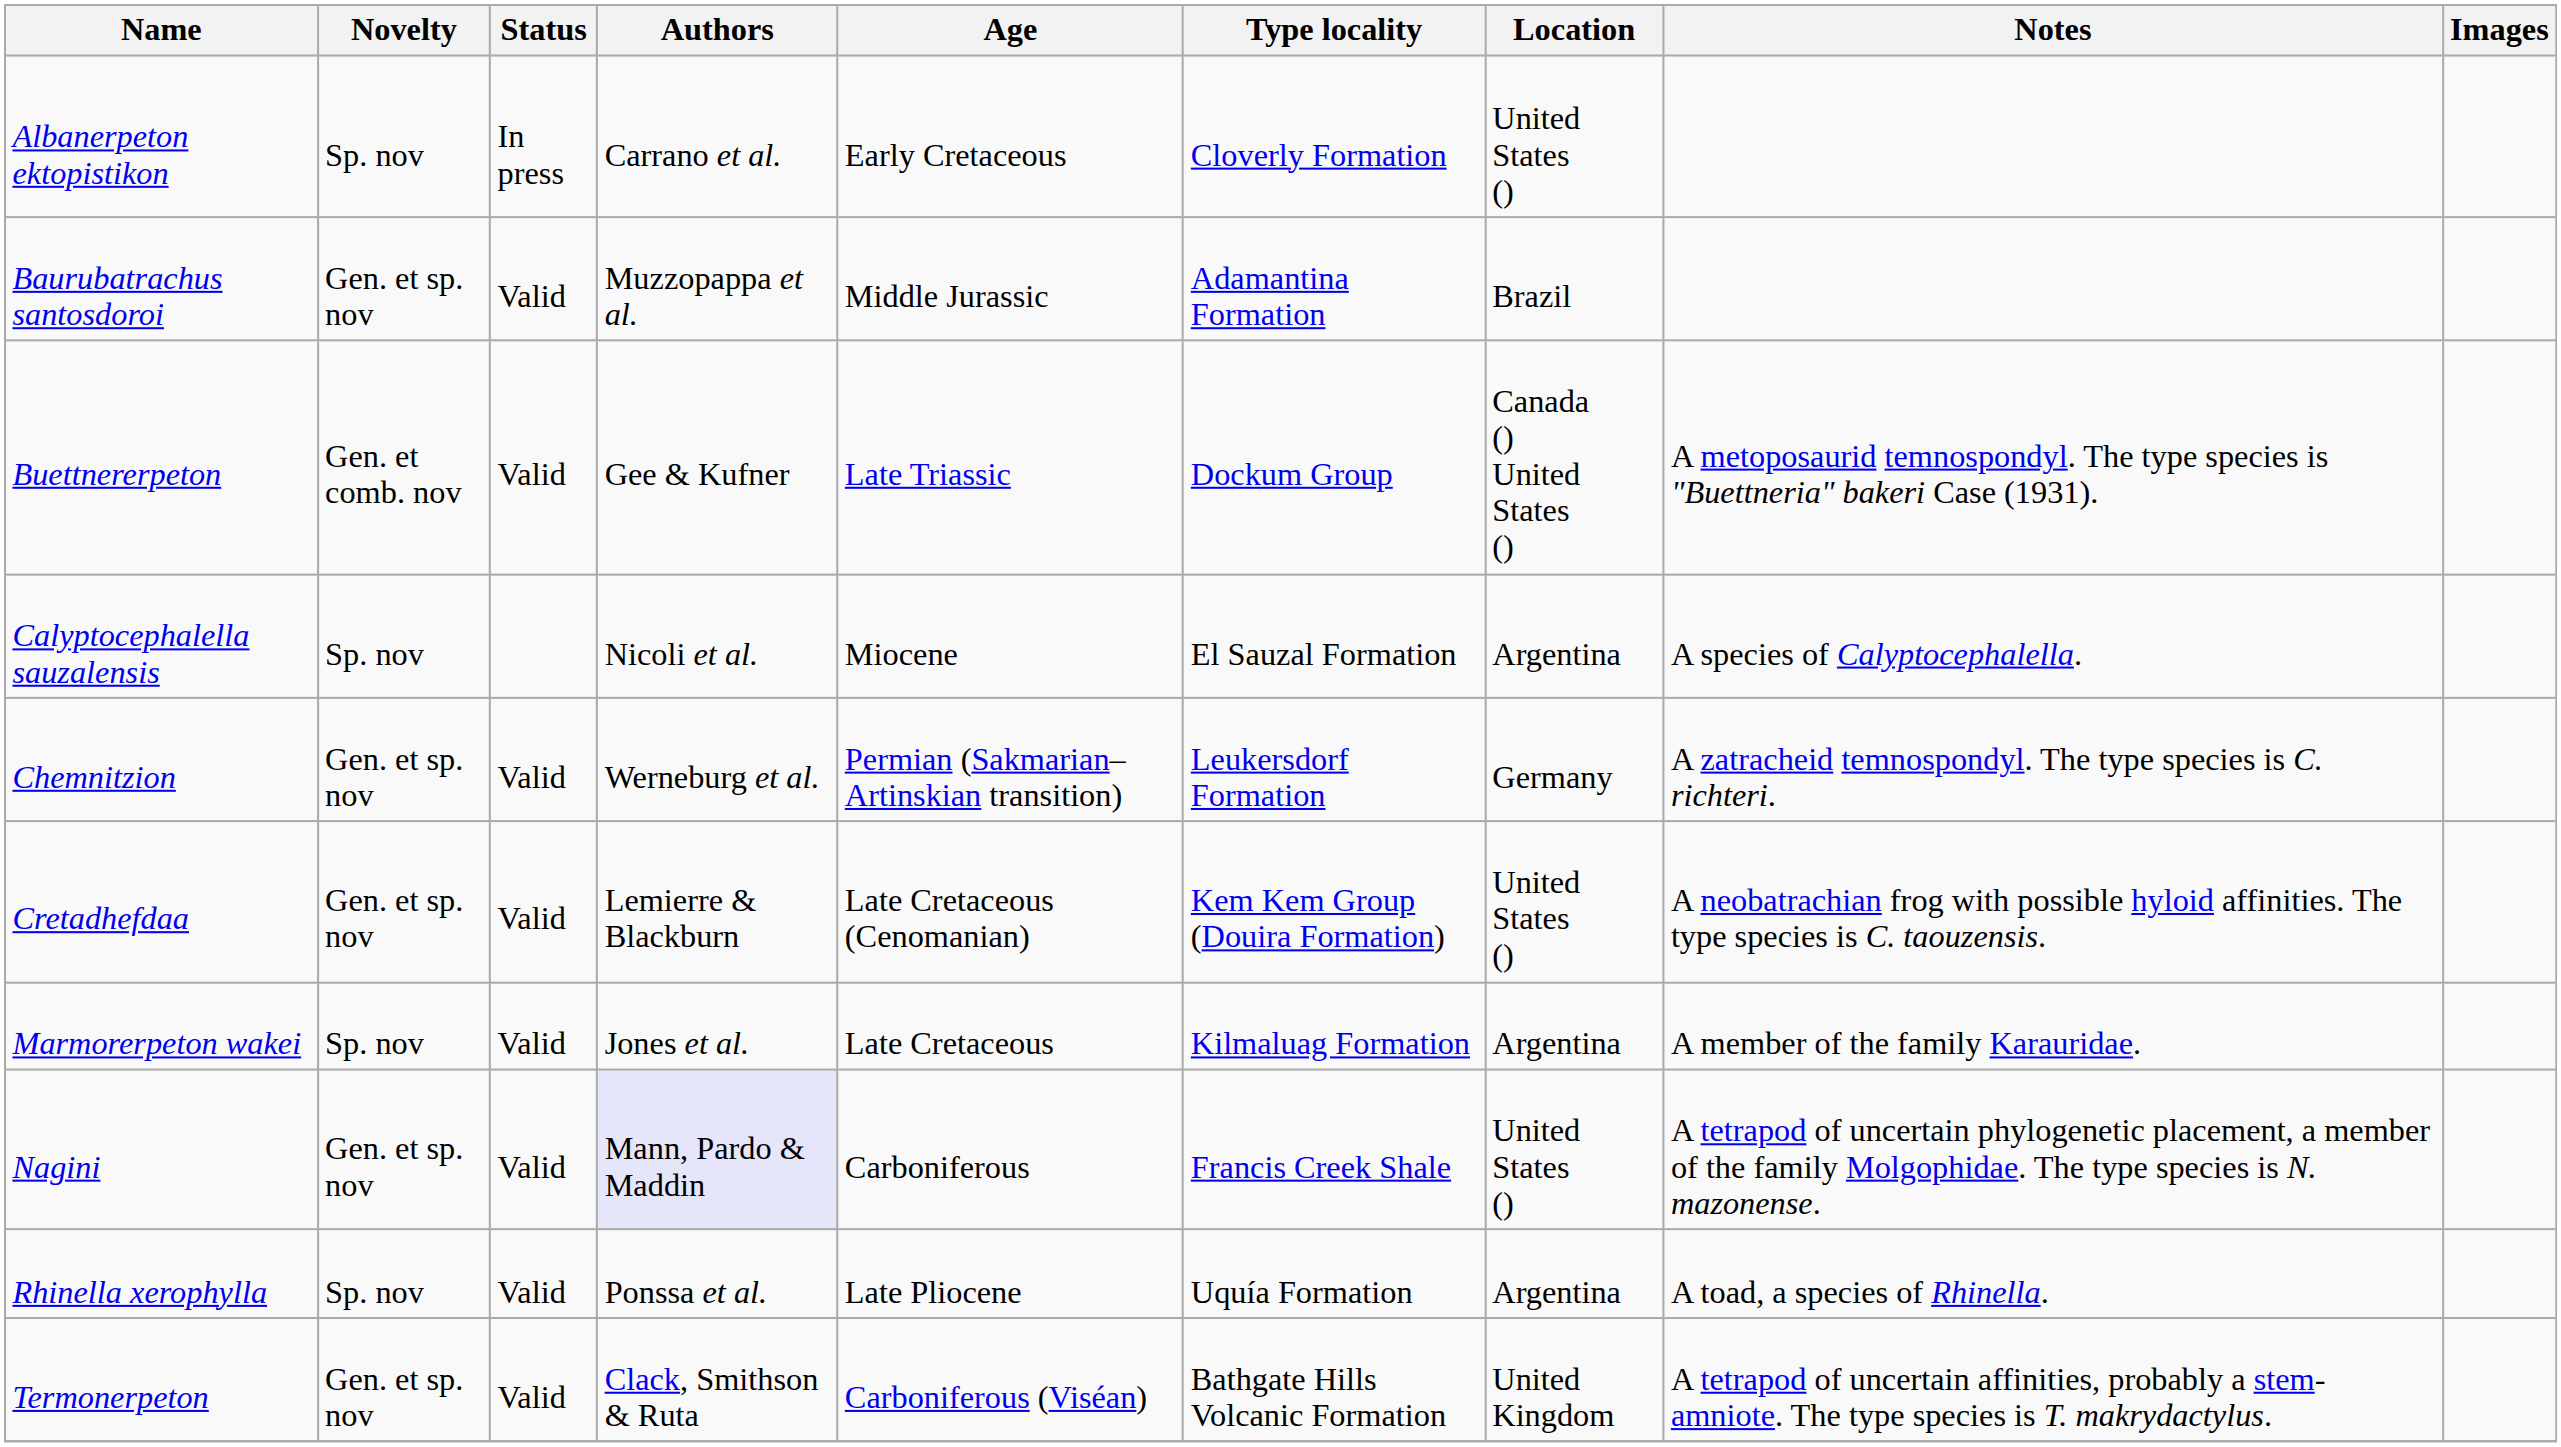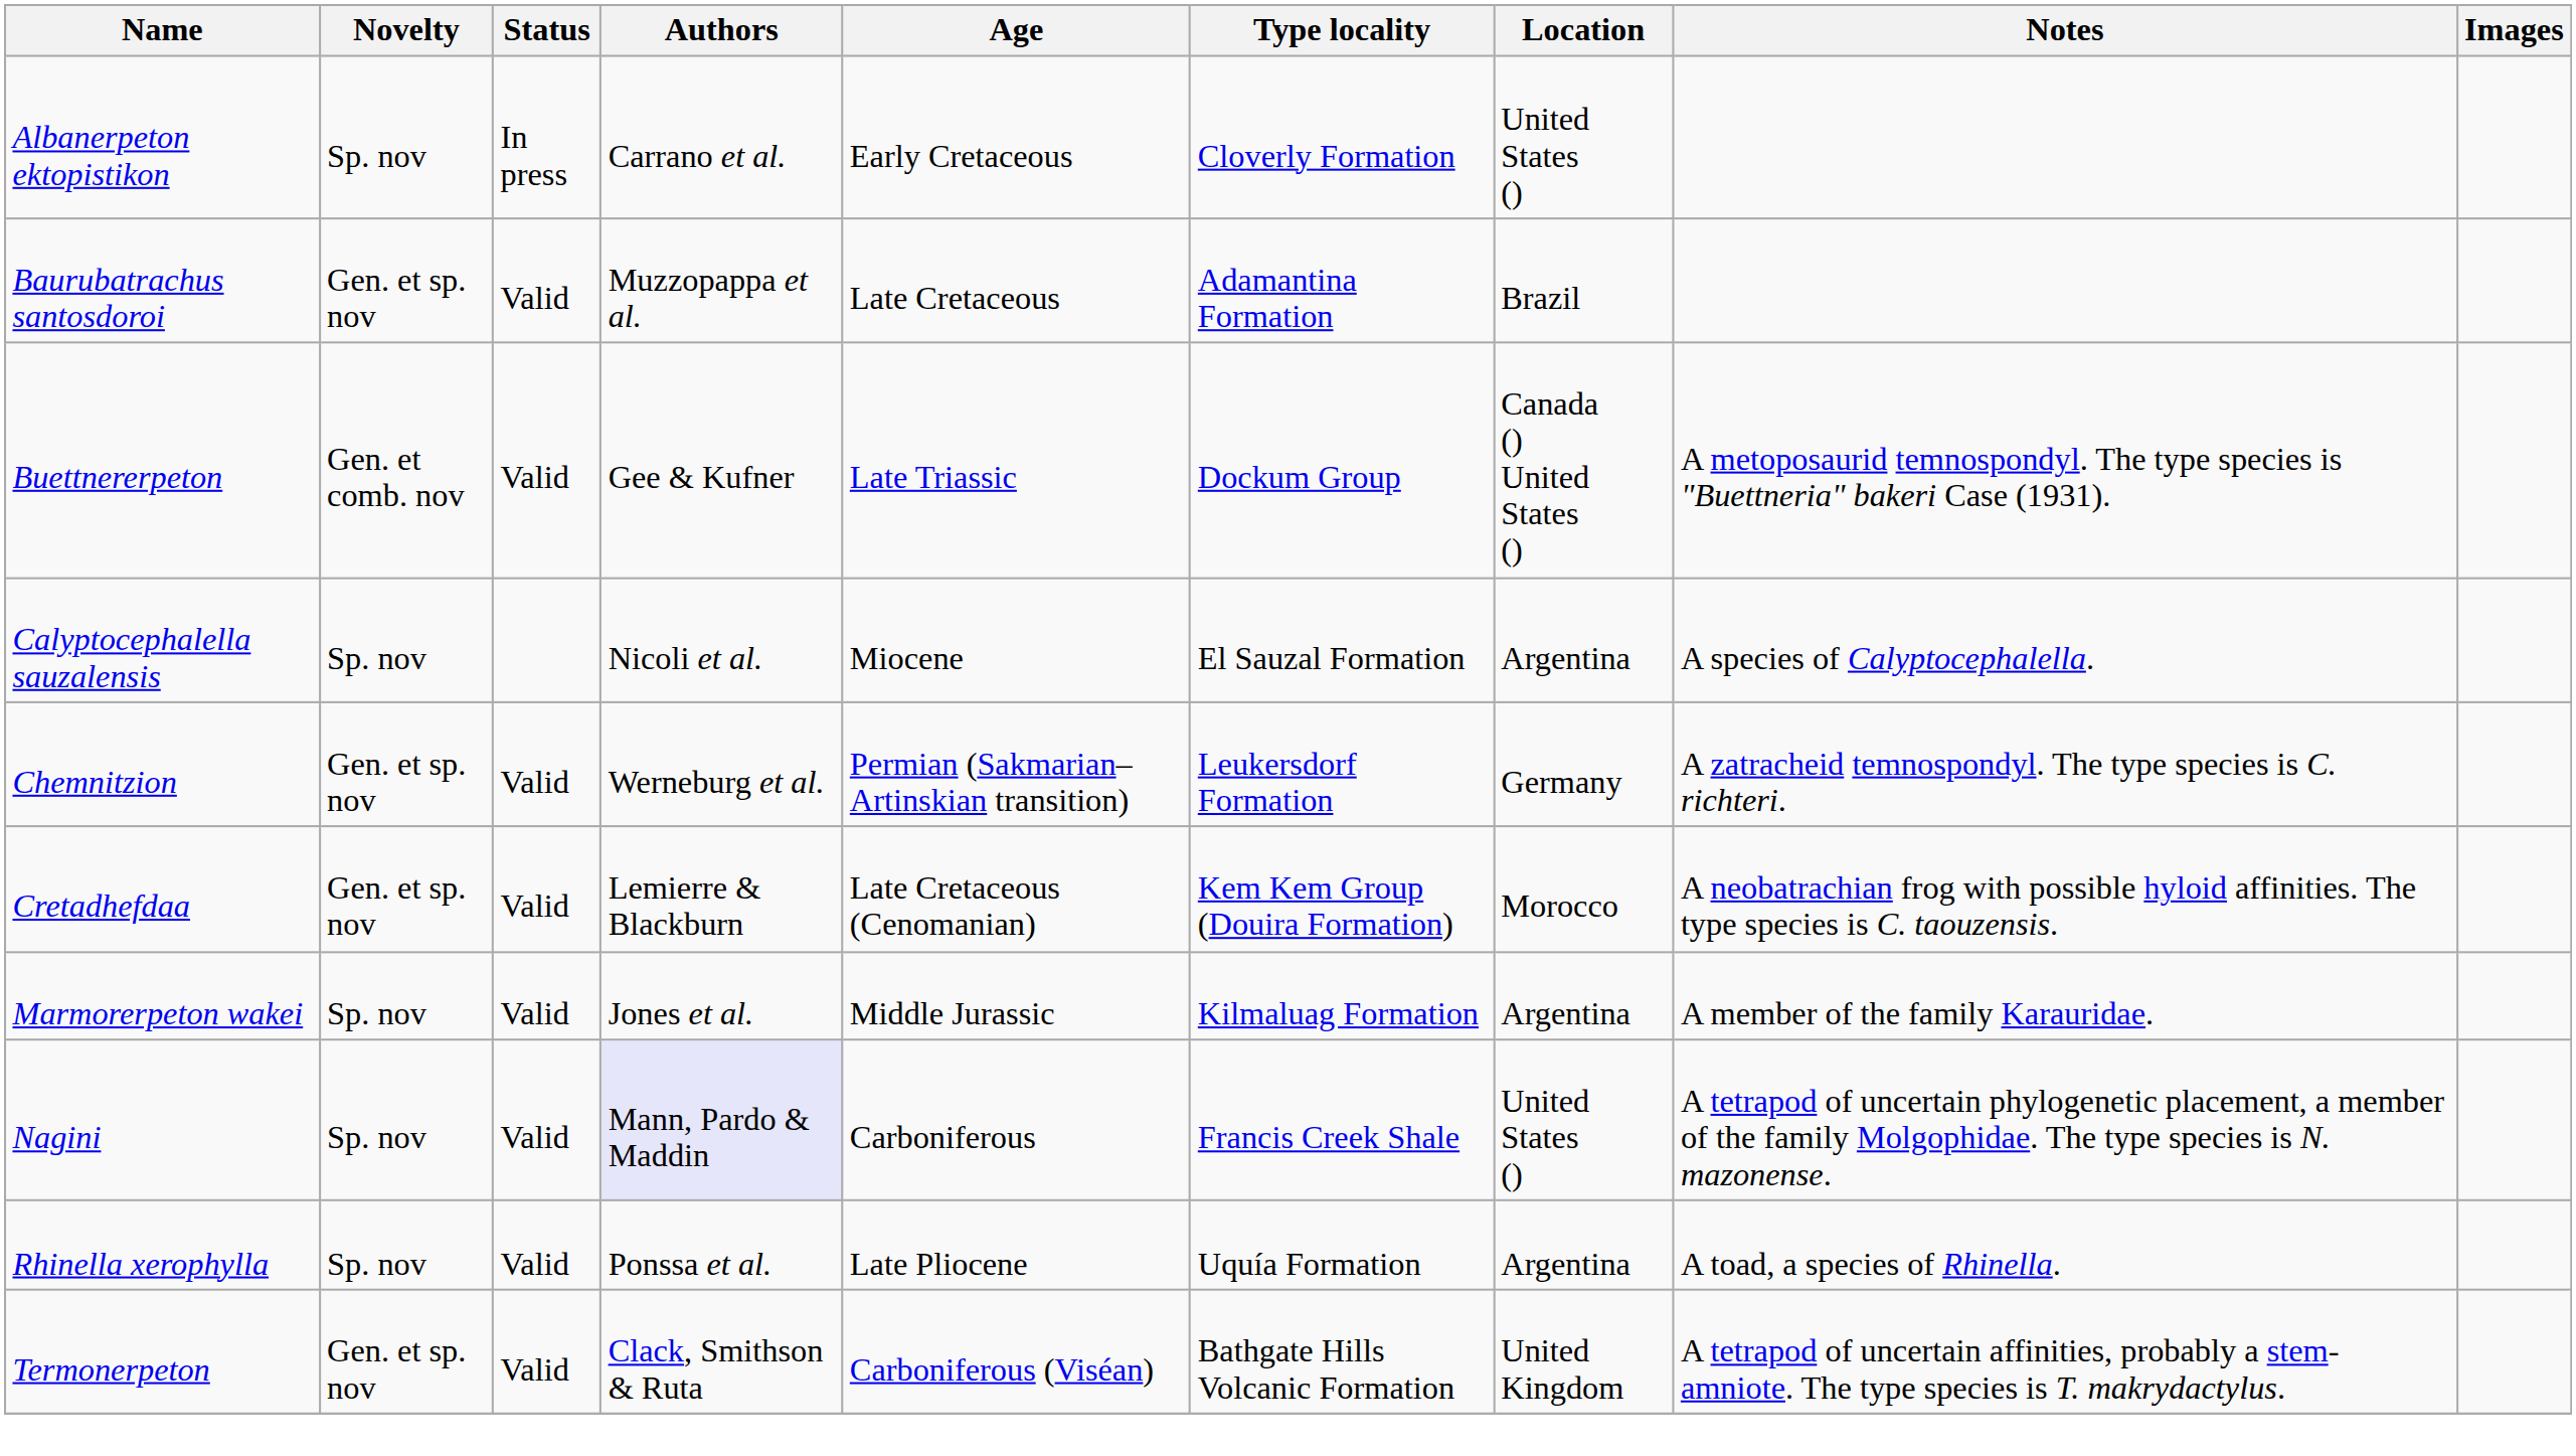Baurubatrachus santosdoroi | Age: Middle Jurassic -> Late Cretaceous
Cretadhefdaa | Location: United States () -> Morocco
Marmorerpeton wakei | Age: Late Cretaceous -> Middle Jurassic
Nagini | Novelty: Gen. et sp. nov -> Sp. nov
